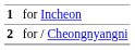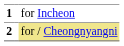2 | column 3: no background -> khaki background
